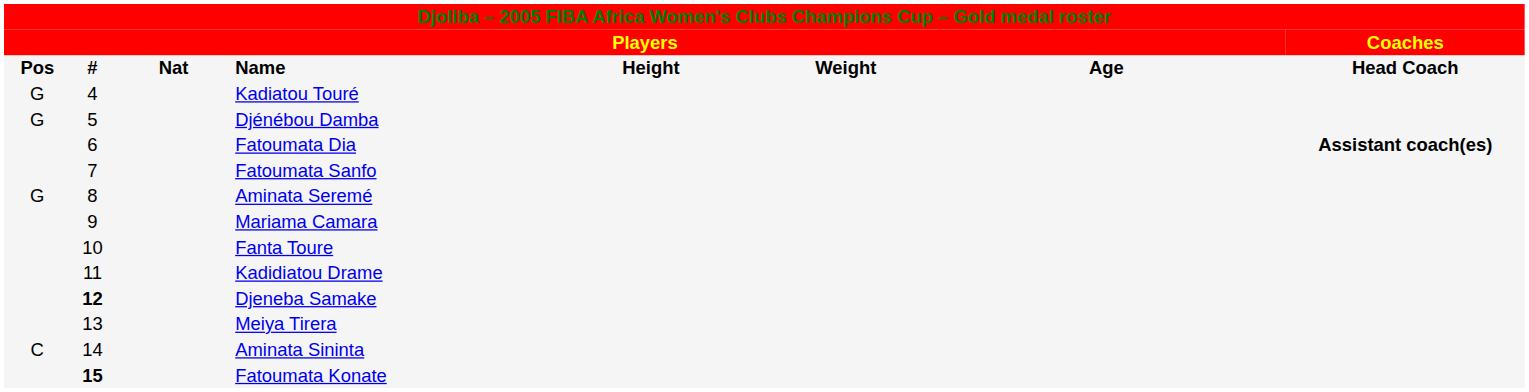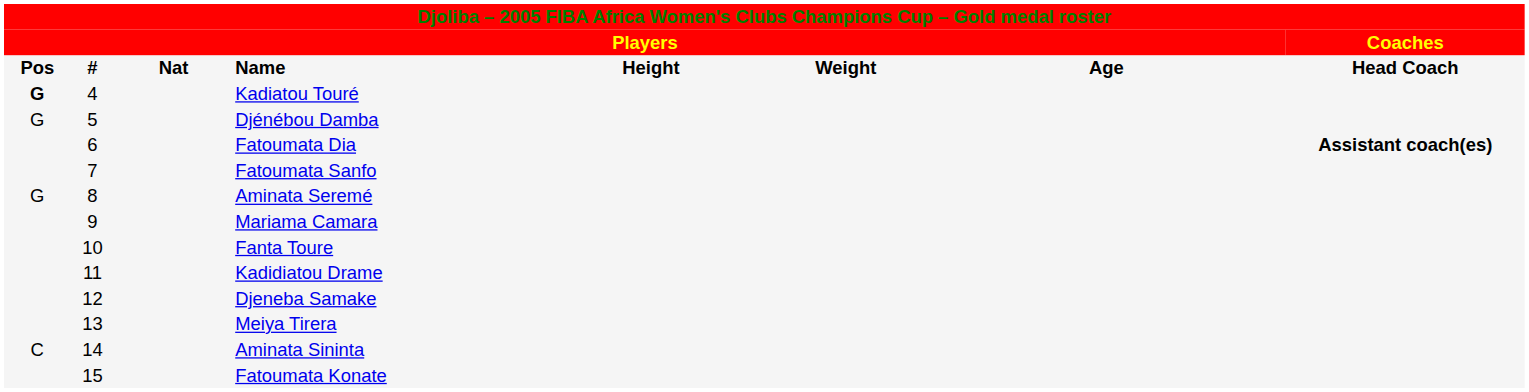Kadiatou Touré | column 1: normal -> bold
Djeneba Samake | column 2: bold -> normal
Fatoumata Konate | column 2: bold -> normal
